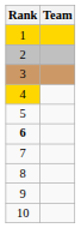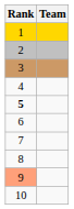4 | Rank: gold background -> no background
5 | Rank: normal -> bold
6 | Rank: bold -> normal
9 | Rank: no background -> lightsalmon background
